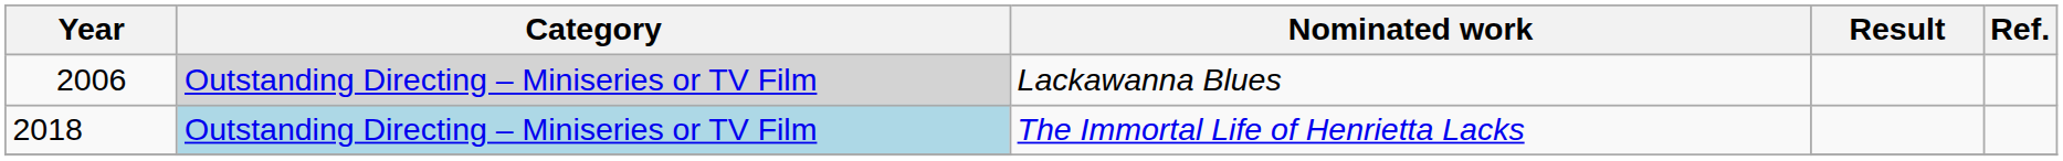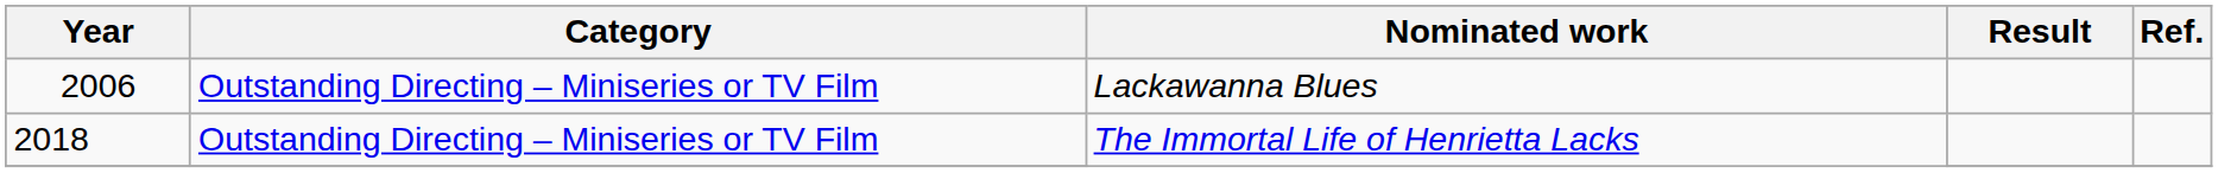Lackawanna Blues | Category: lightgrey background -> no background
2018 / The Immortal Life of Henrietta Lacks | Category: lightblue background -> no background
